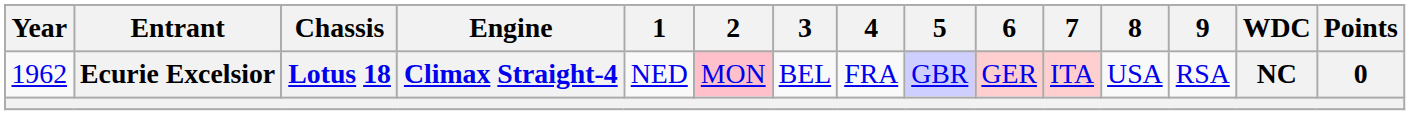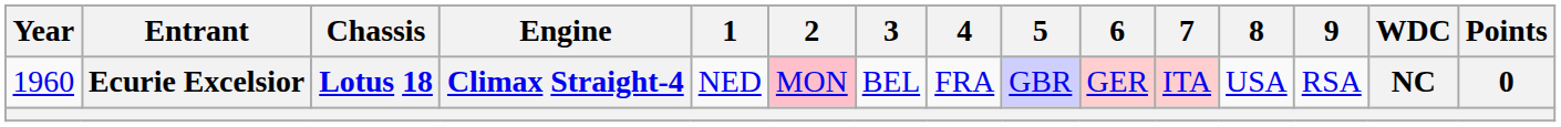Ecurie Excelsior | Year: 1962 -> 1960
